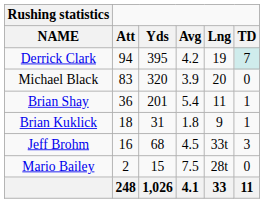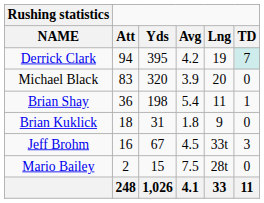Brian Shay | Yds: 201 -> 198
Brian Kuklick | TD: 1 -> 0
Jeff Brohm | Yds: 68 -> 67
